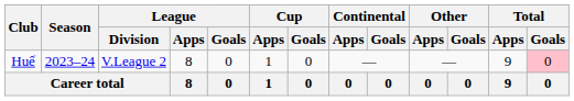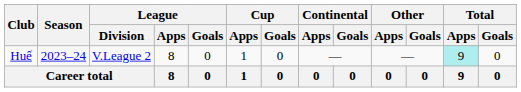Huế | Total / Apps: no background -> paleturquoise background
Huế | Total / Goals: pink background -> no background
